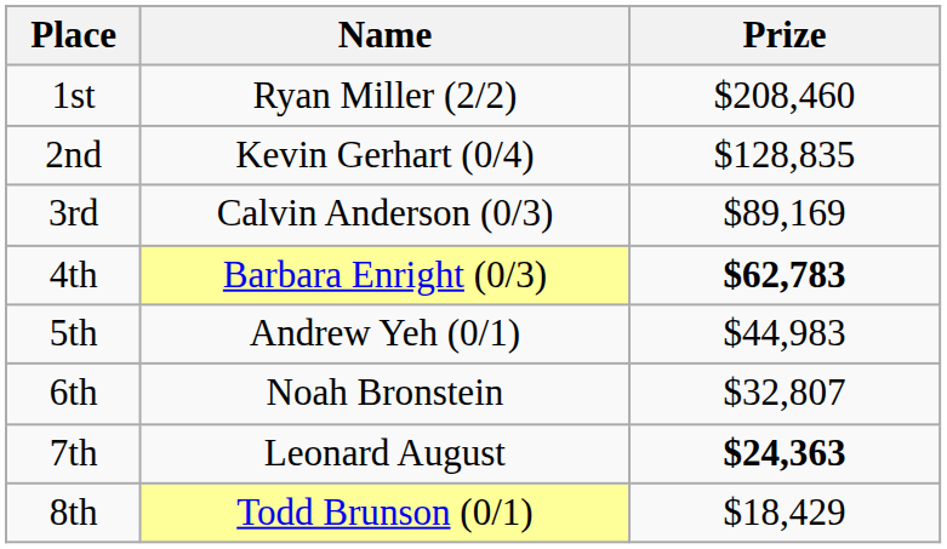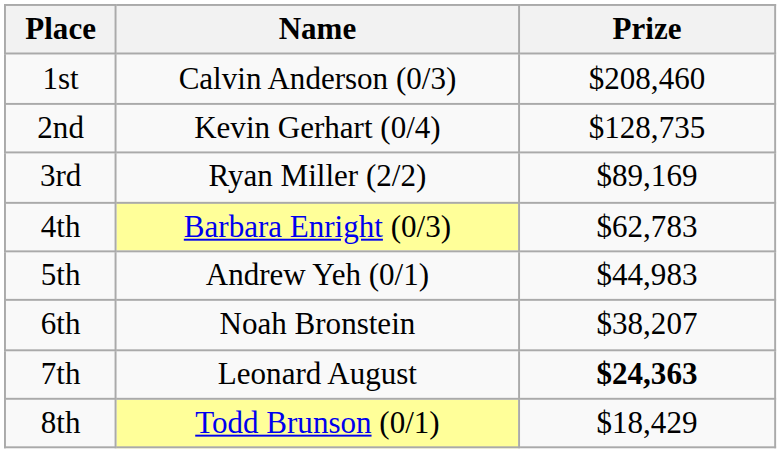1st | Name: Ryan Miller (2/2) -> Calvin Anderson (0/3)
2nd | Prize: $128,835 -> $128,735
3rd | Name: Calvin Anderson (0/3) -> Ryan Miller (2/2)
4th | Prize: bold -> normal
6th | Prize: $32,807 -> $38,207
